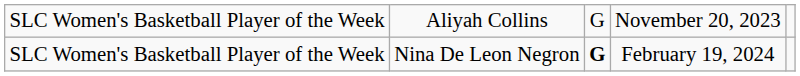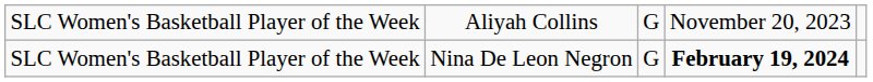row 2 | column 3: bold -> normal
row 2 | column 4: normal -> bold
